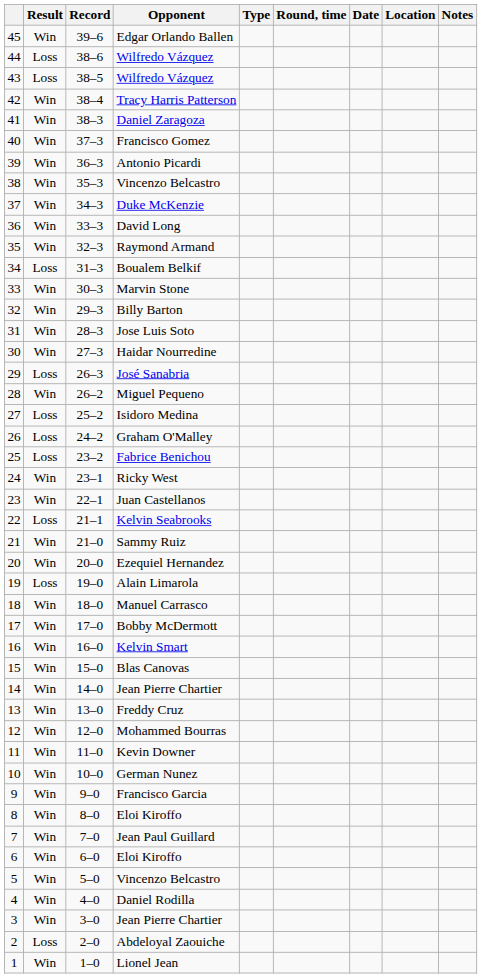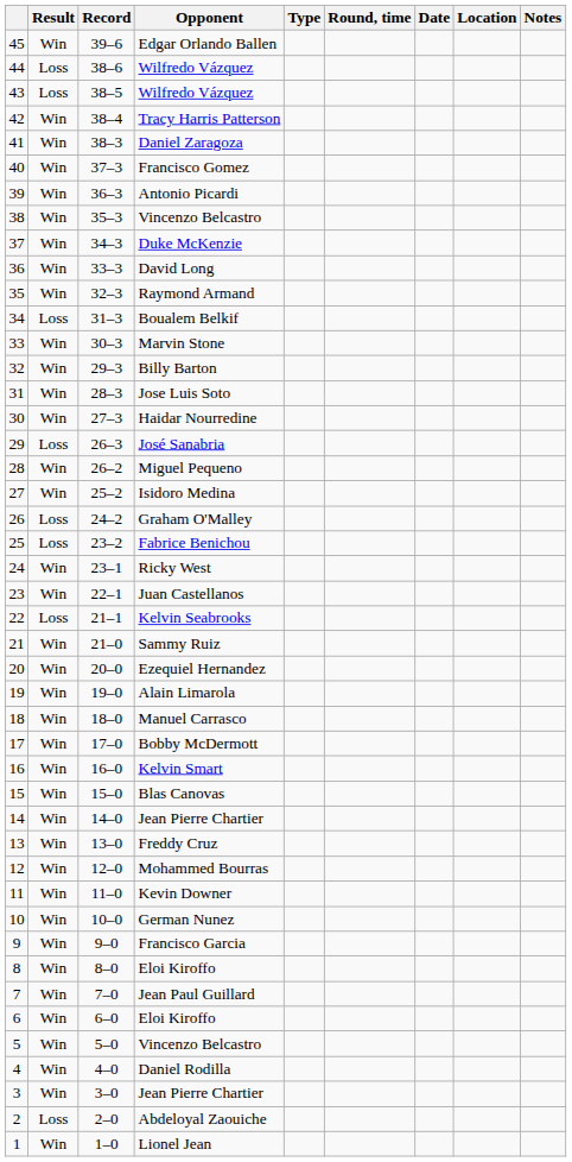Isidoro Medina | Result: Loss -> Win
Alain Limarola | Result: Loss -> Win
